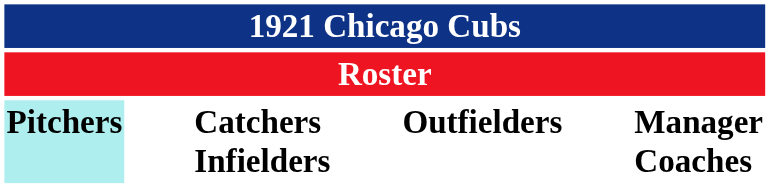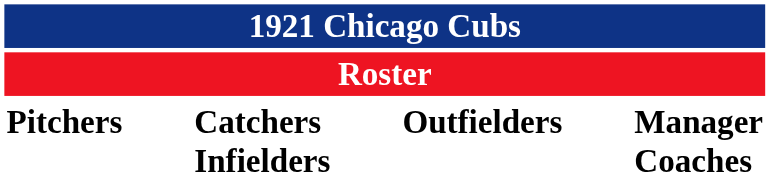Pitchers | column 1: paleturquoise background -> no background
